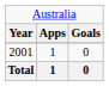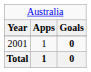2001 | column 3: normal -> bold
